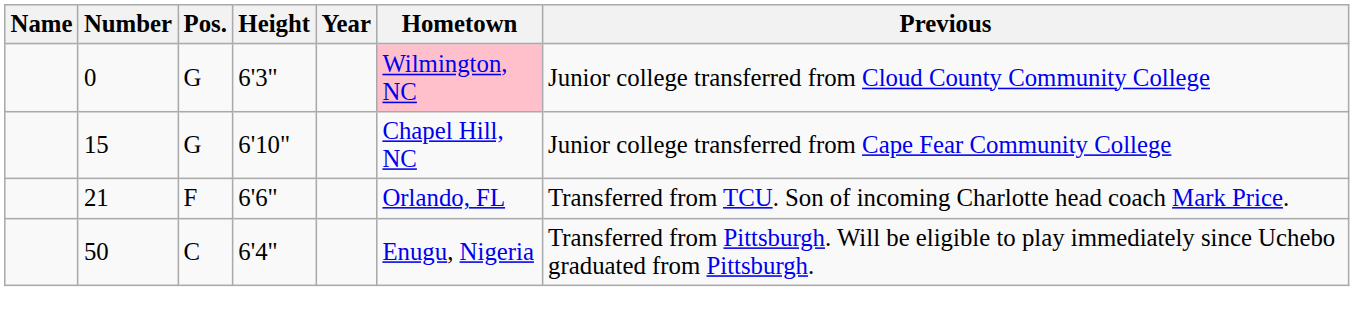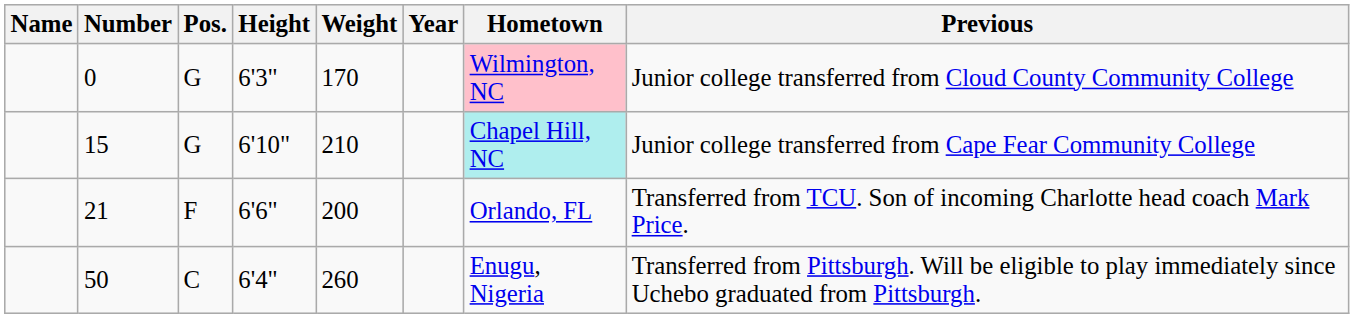+ column: Weight | 170 | 210 | 200 | 260
15 | Hometown: no background -> paleturquoise background
